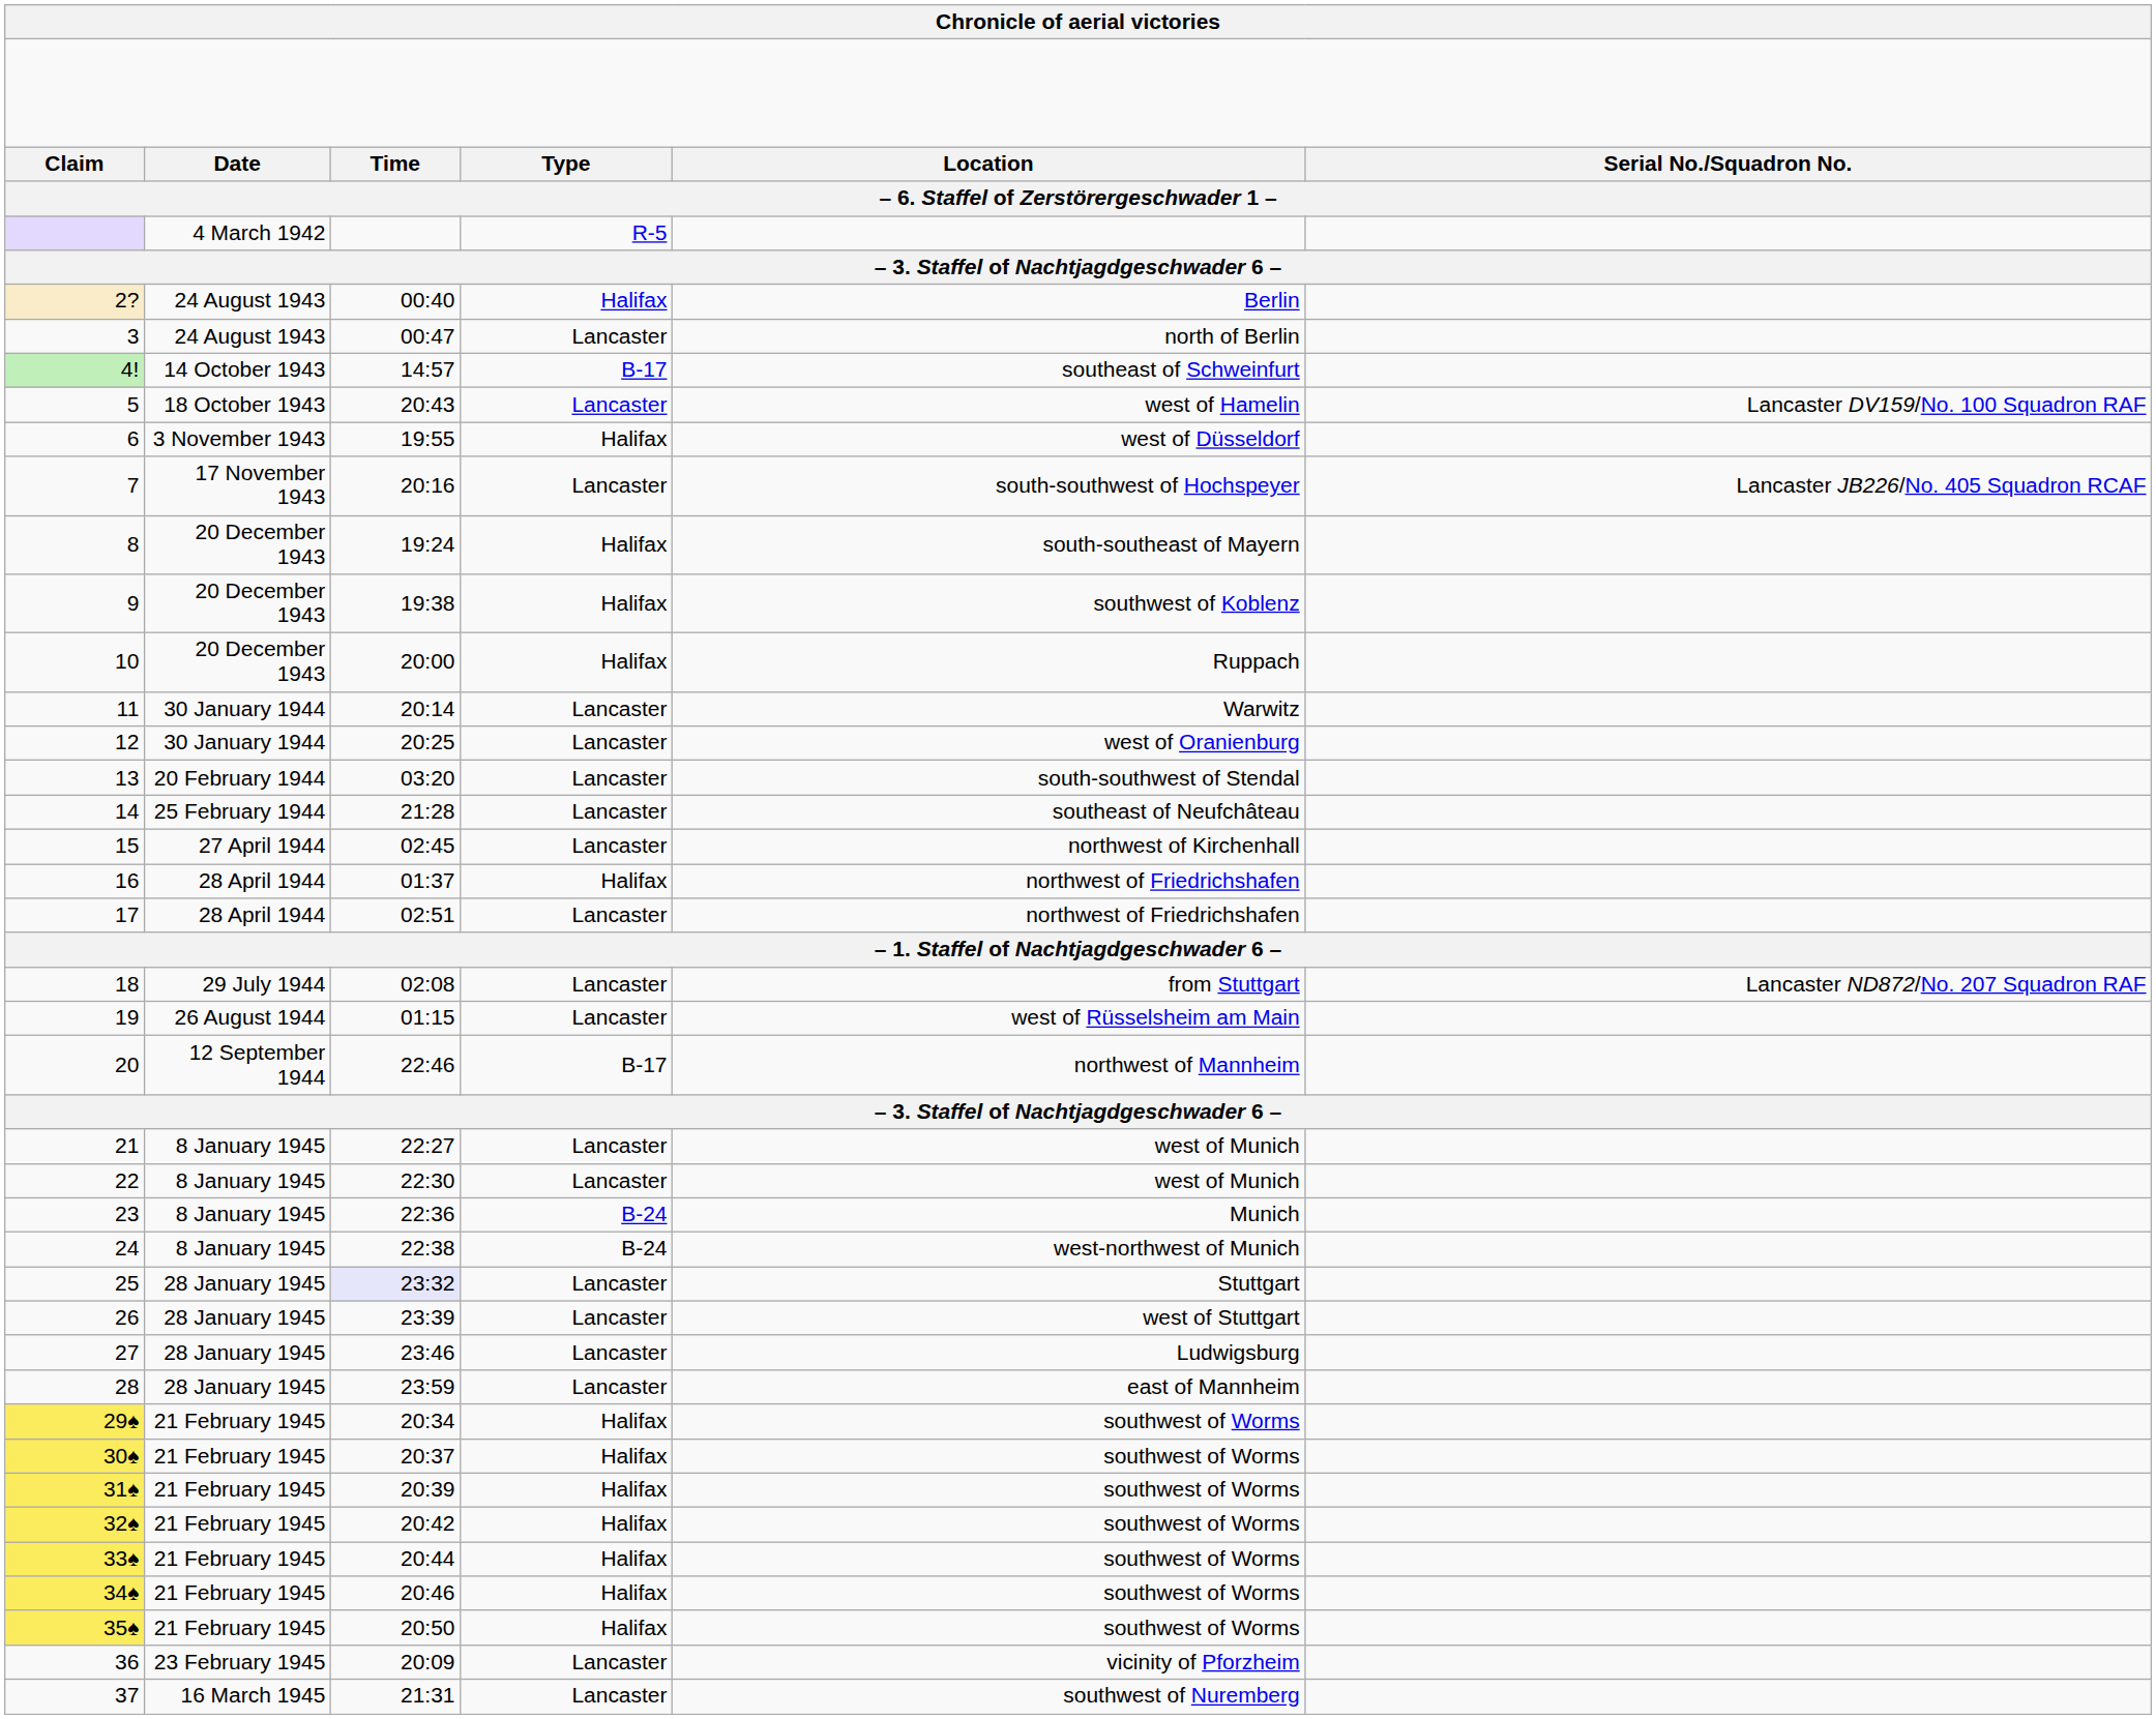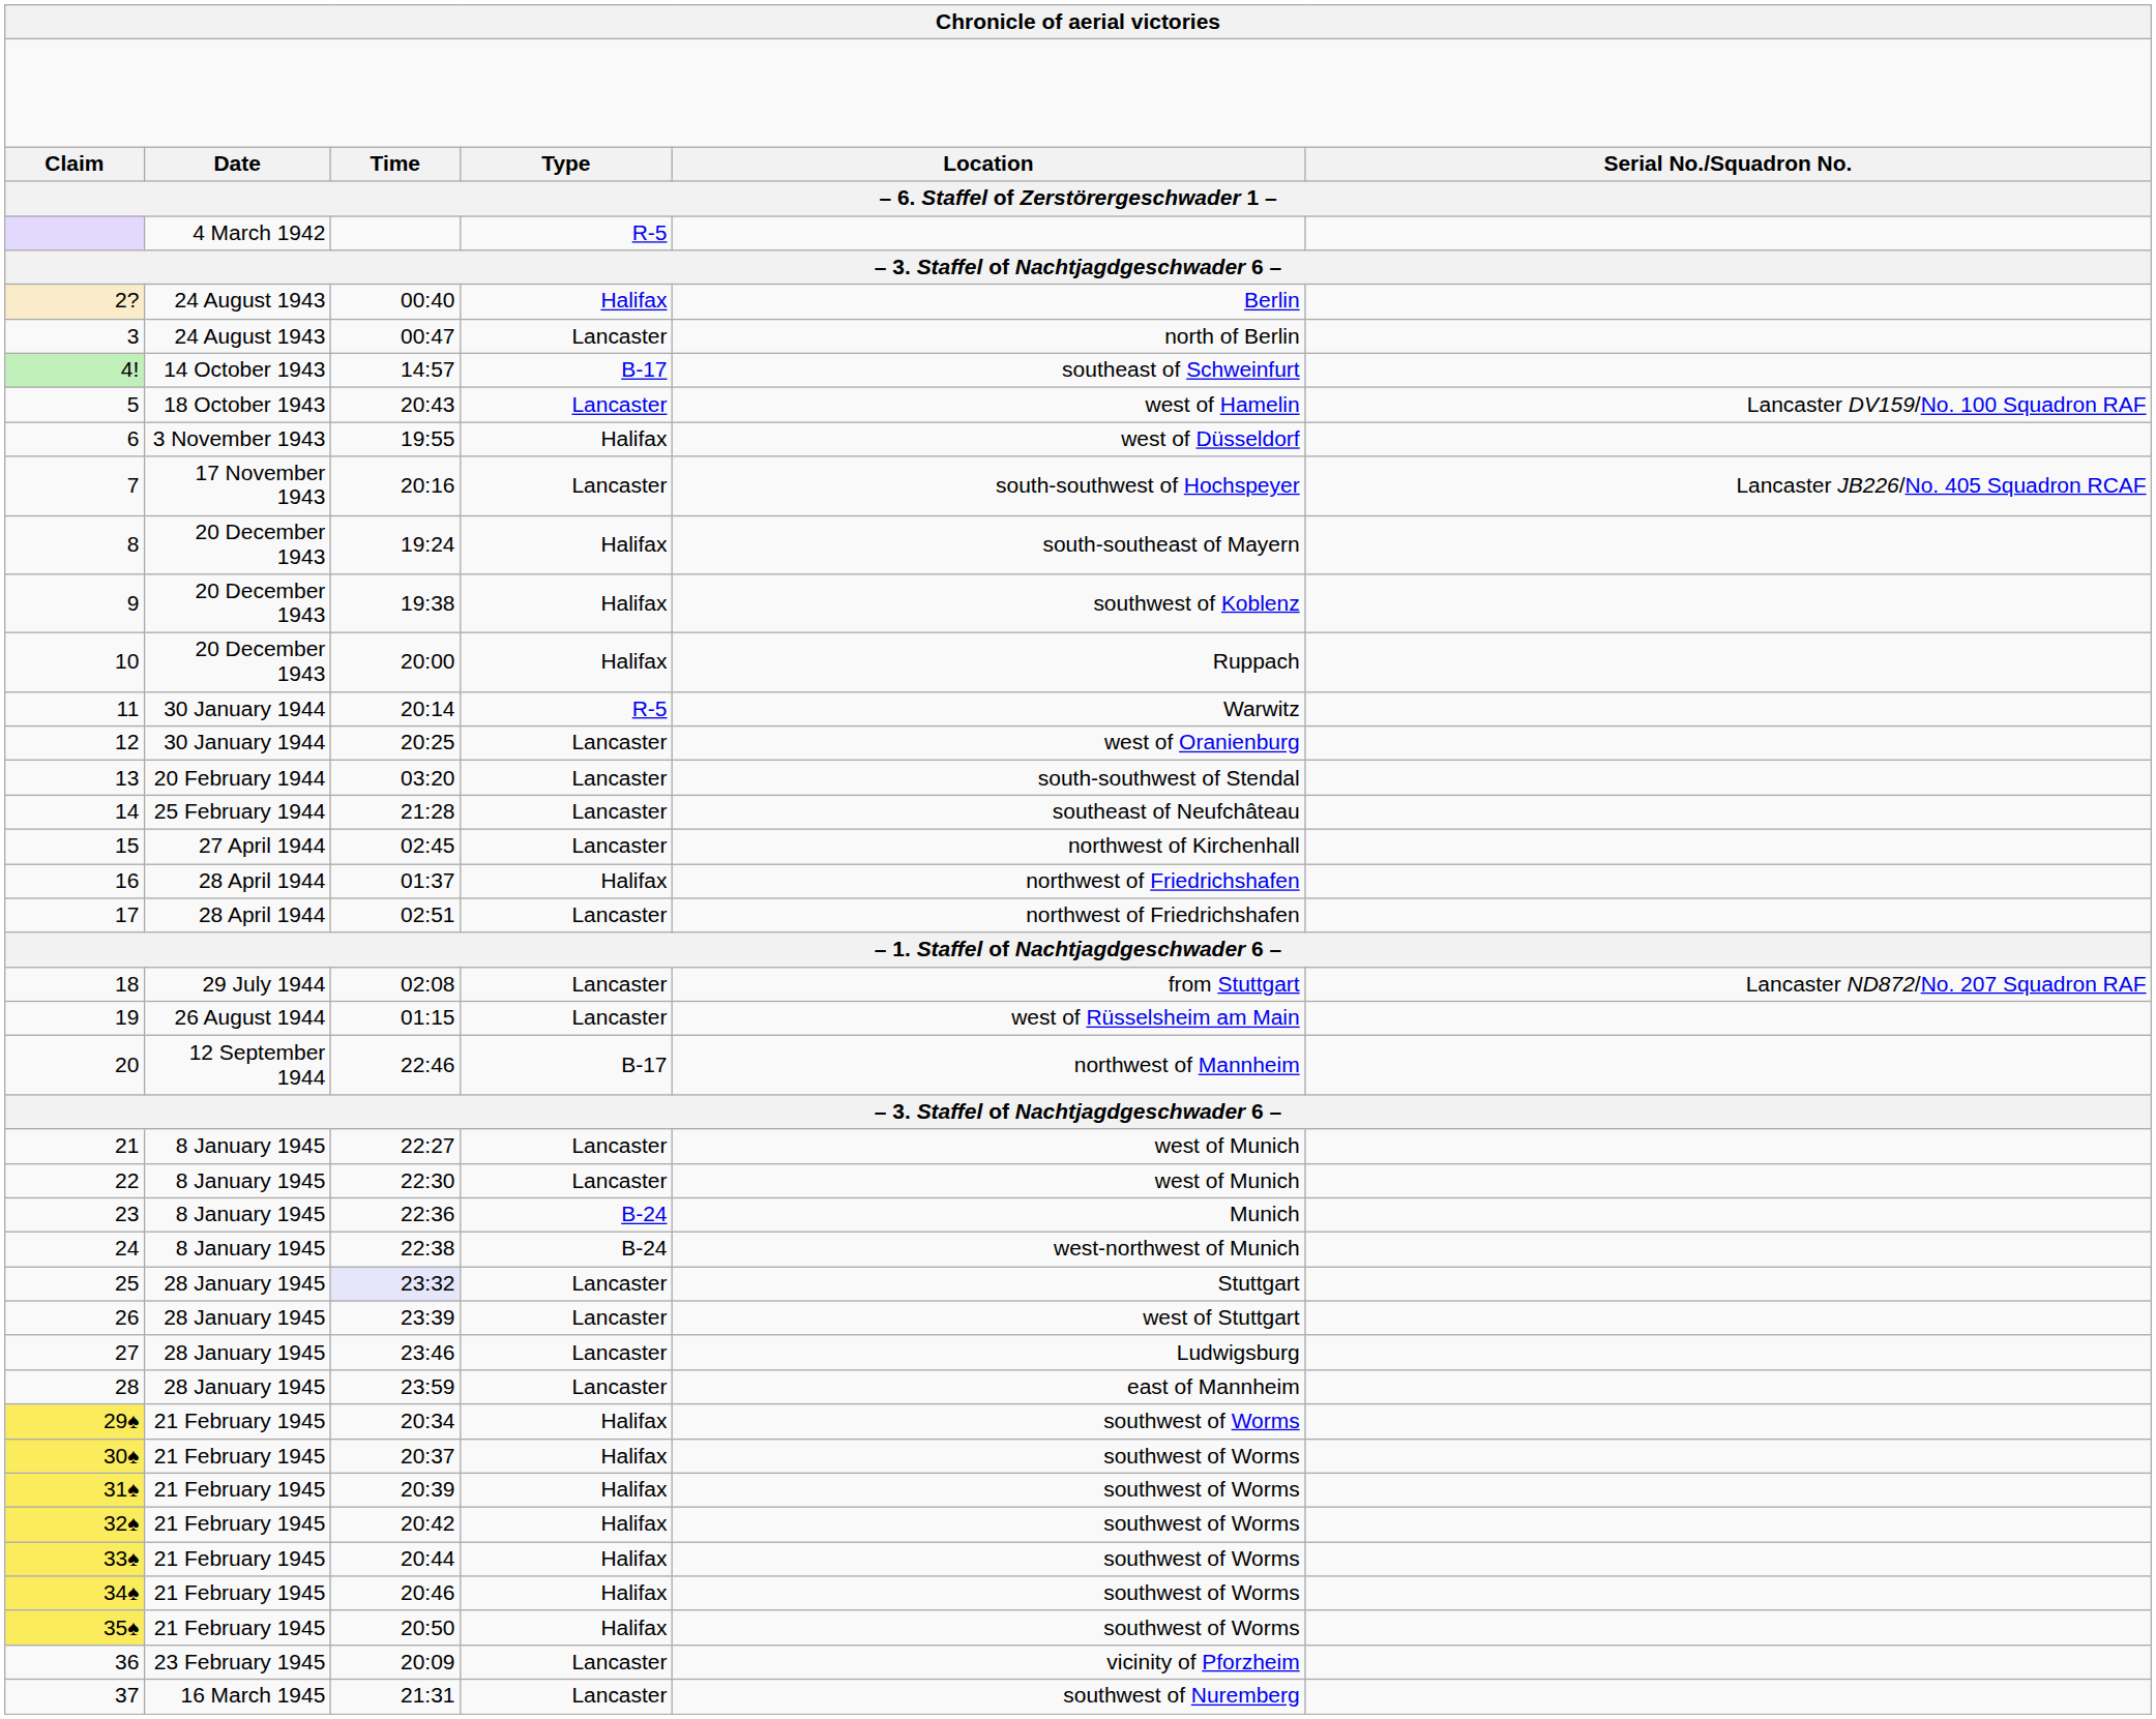11 | column 4: Lancaster -> R-5
